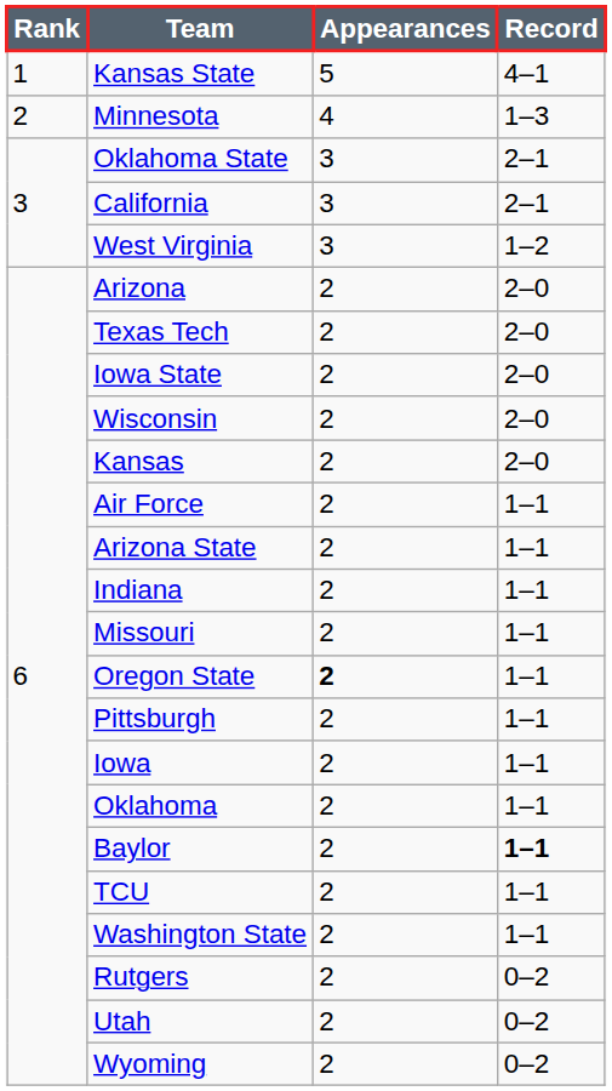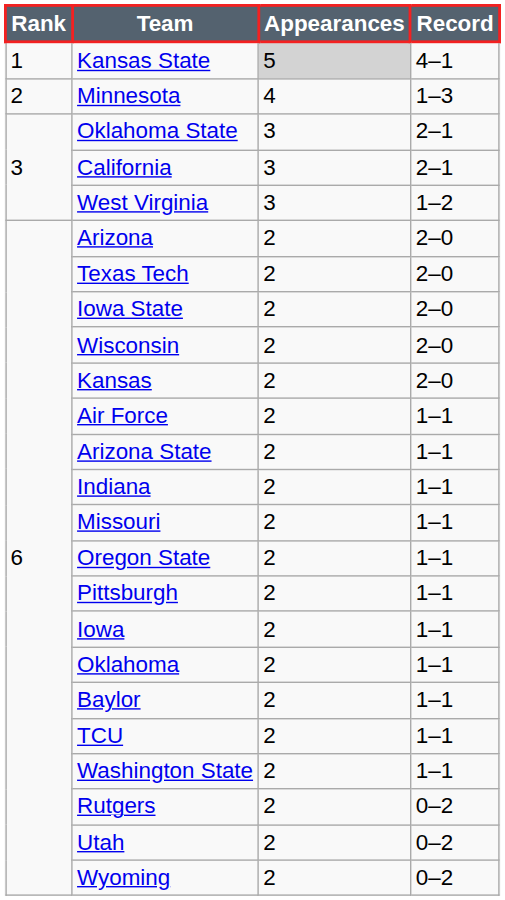Kansas State | Appearances: no background -> lightgrey background
Oregon State | Appearances: bold -> normal
Baylor | Record: bold -> normal
